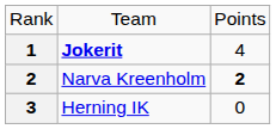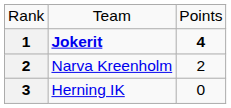Jokerit | column 3: normal -> bold
Narva Kreenholm | column 3: bold -> normal
